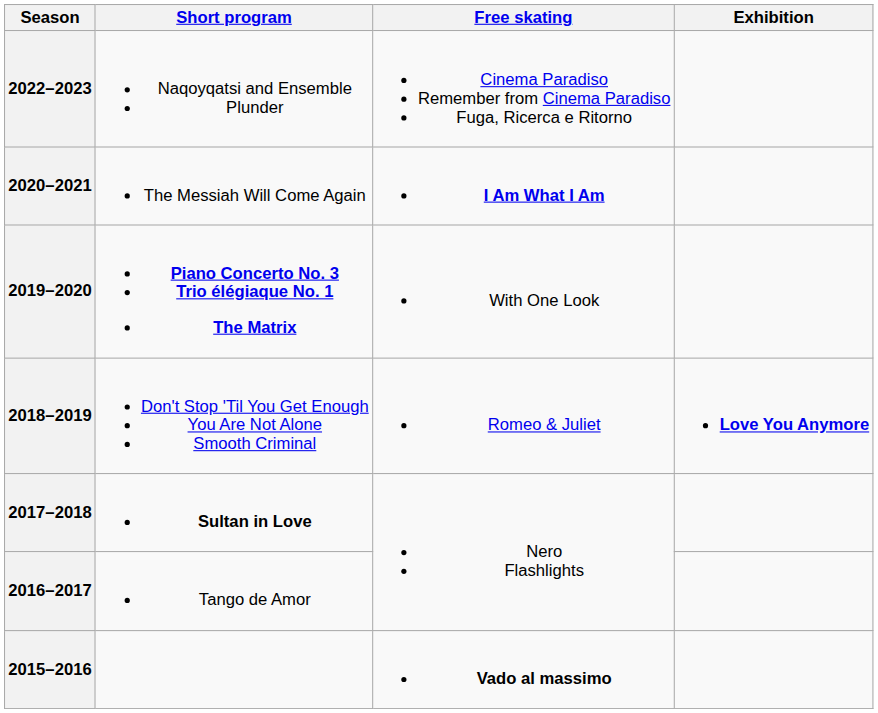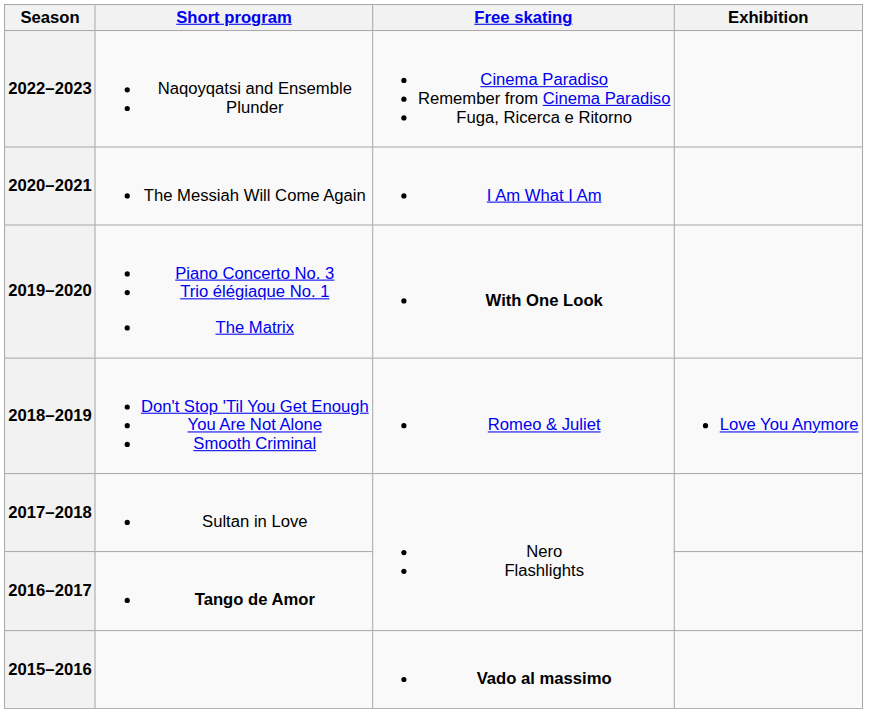2020–2021 | Free skating: bold -> normal
2019–2020 | Short program: bold -> normal
2019–2020 | Free skating: normal -> bold
2018–2019 | Exhibition: bold -> normal
2017–2018 | Short program: bold -> normal
2016–2017 | Short program: normal -> bold
